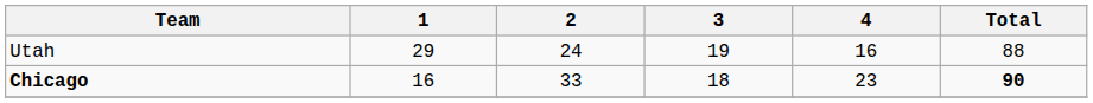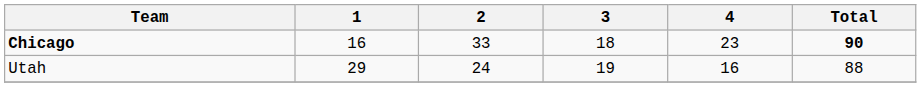rows swapped: Chicago <-> Utah
